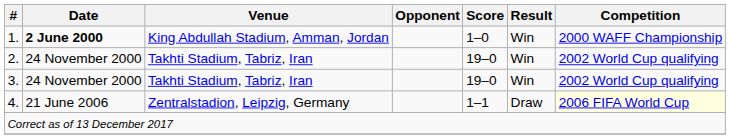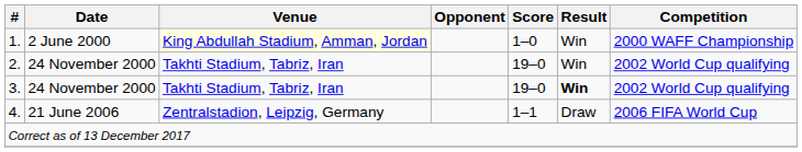1. | Date: bold -> normal
1. | Venue: no background -> lightyellow background
3. | Result: normal -> bold
4. | Competition: lightyellow background -> no background
